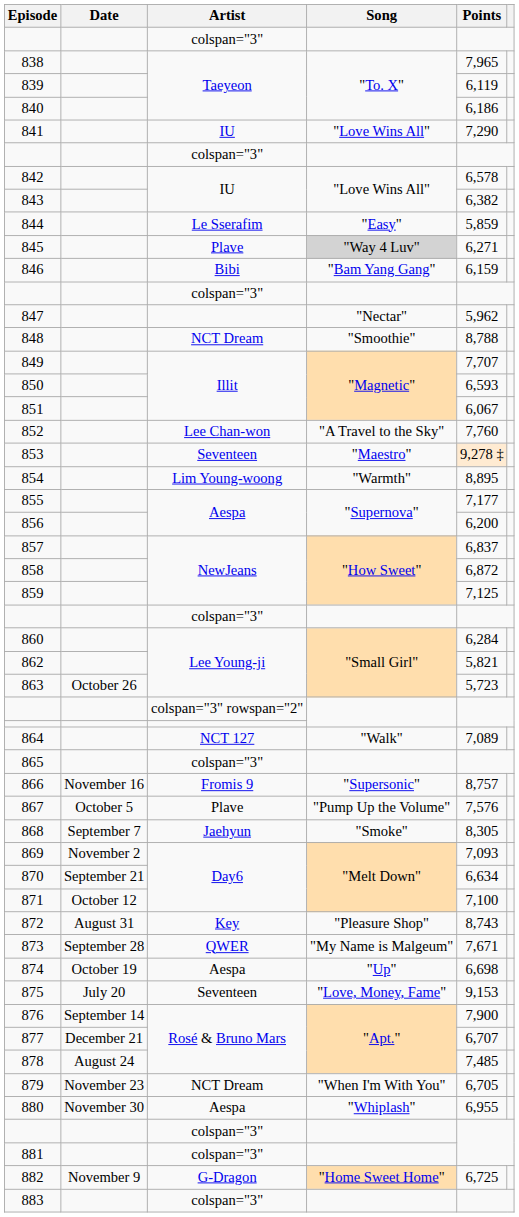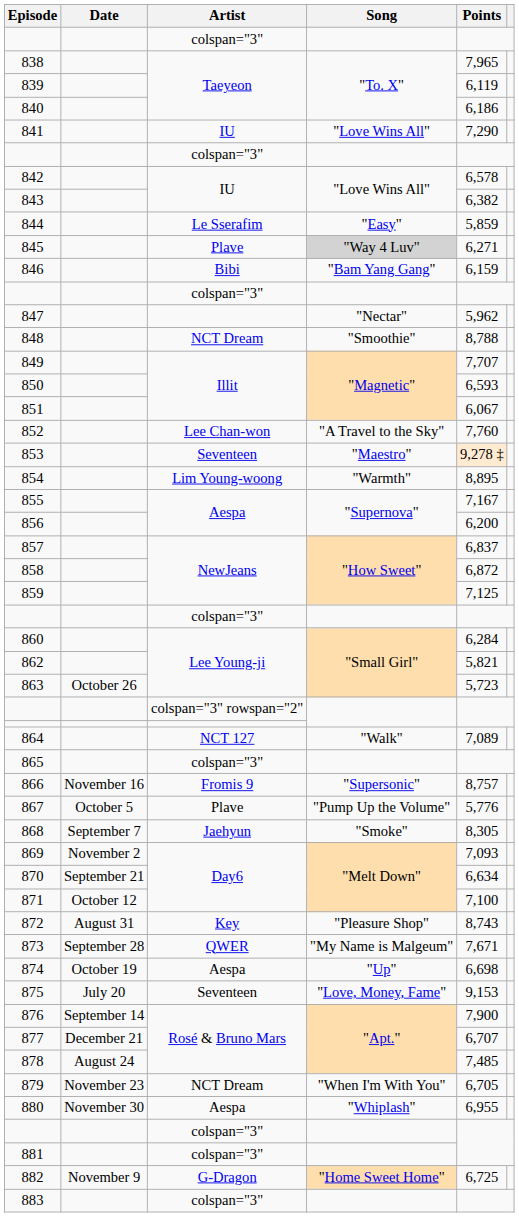855 | Points: 7,177 -> 7,167
867 | Points: 7,576 -> 5,776
